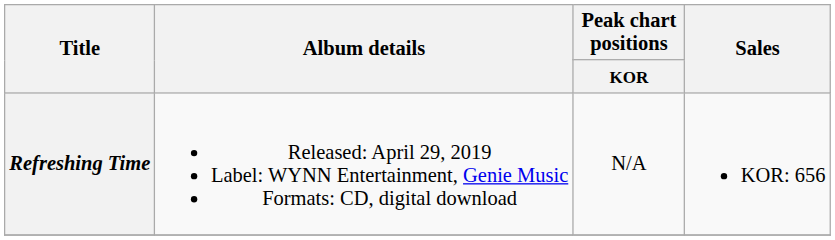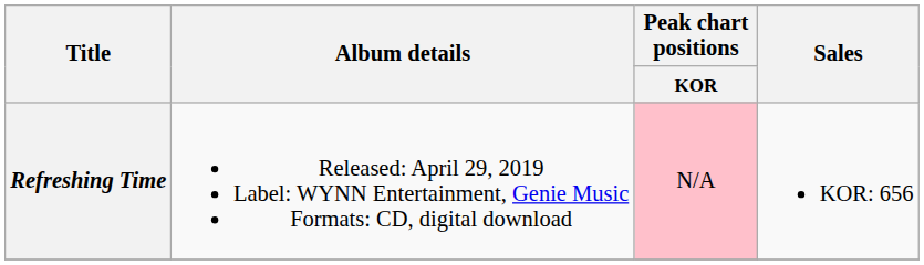Refreshing Time | Peak chart positions / KOR: no background -> pink background
